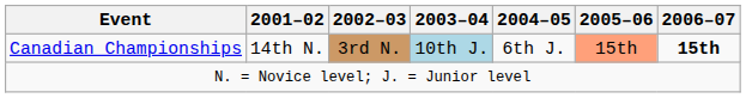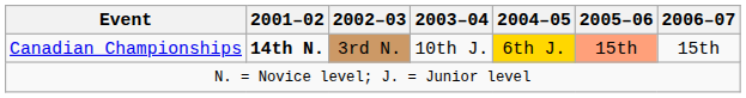Canadian Championships | 2001–02: normal -> bold
Canadian Championships | 2003–04: lightblue background -> no background
Canadian Championships | 2004–05: no background -> gold background
Canadian Championships | 2006–07: bold -> normal
